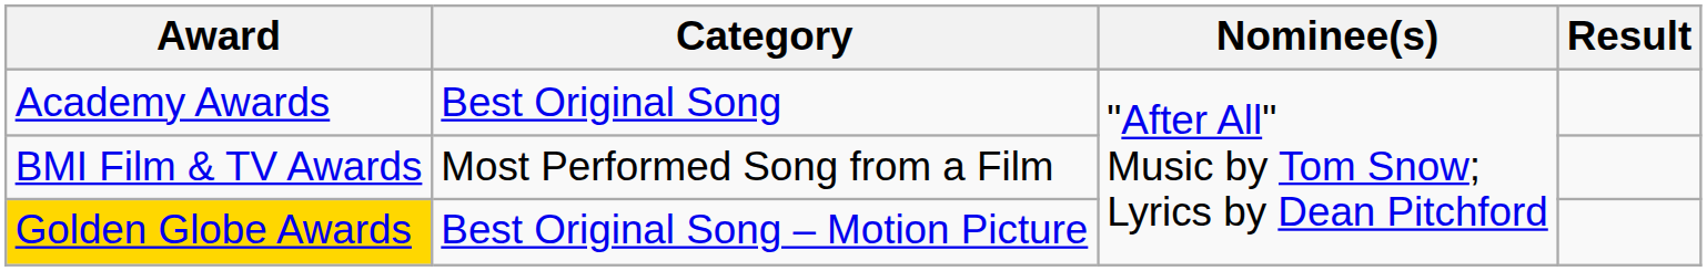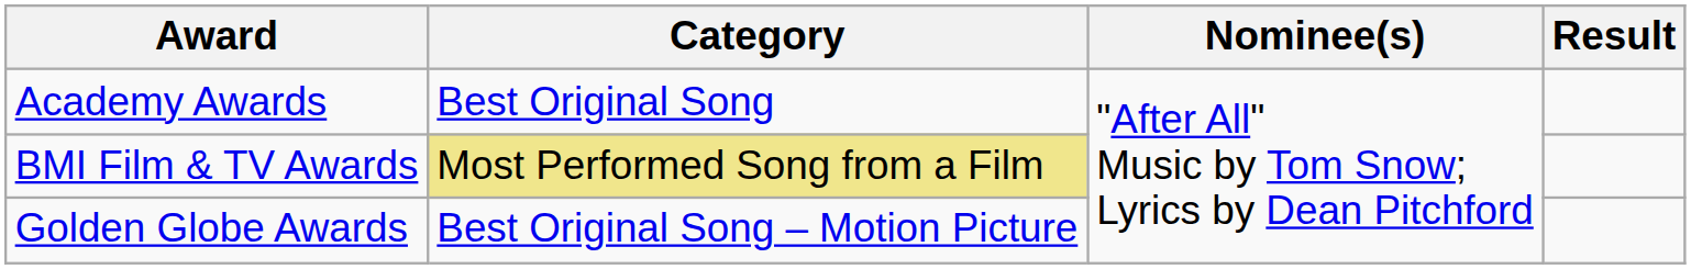row 3 | Category: no background -> khaki background
row 4 | Award: gold background -> no background
